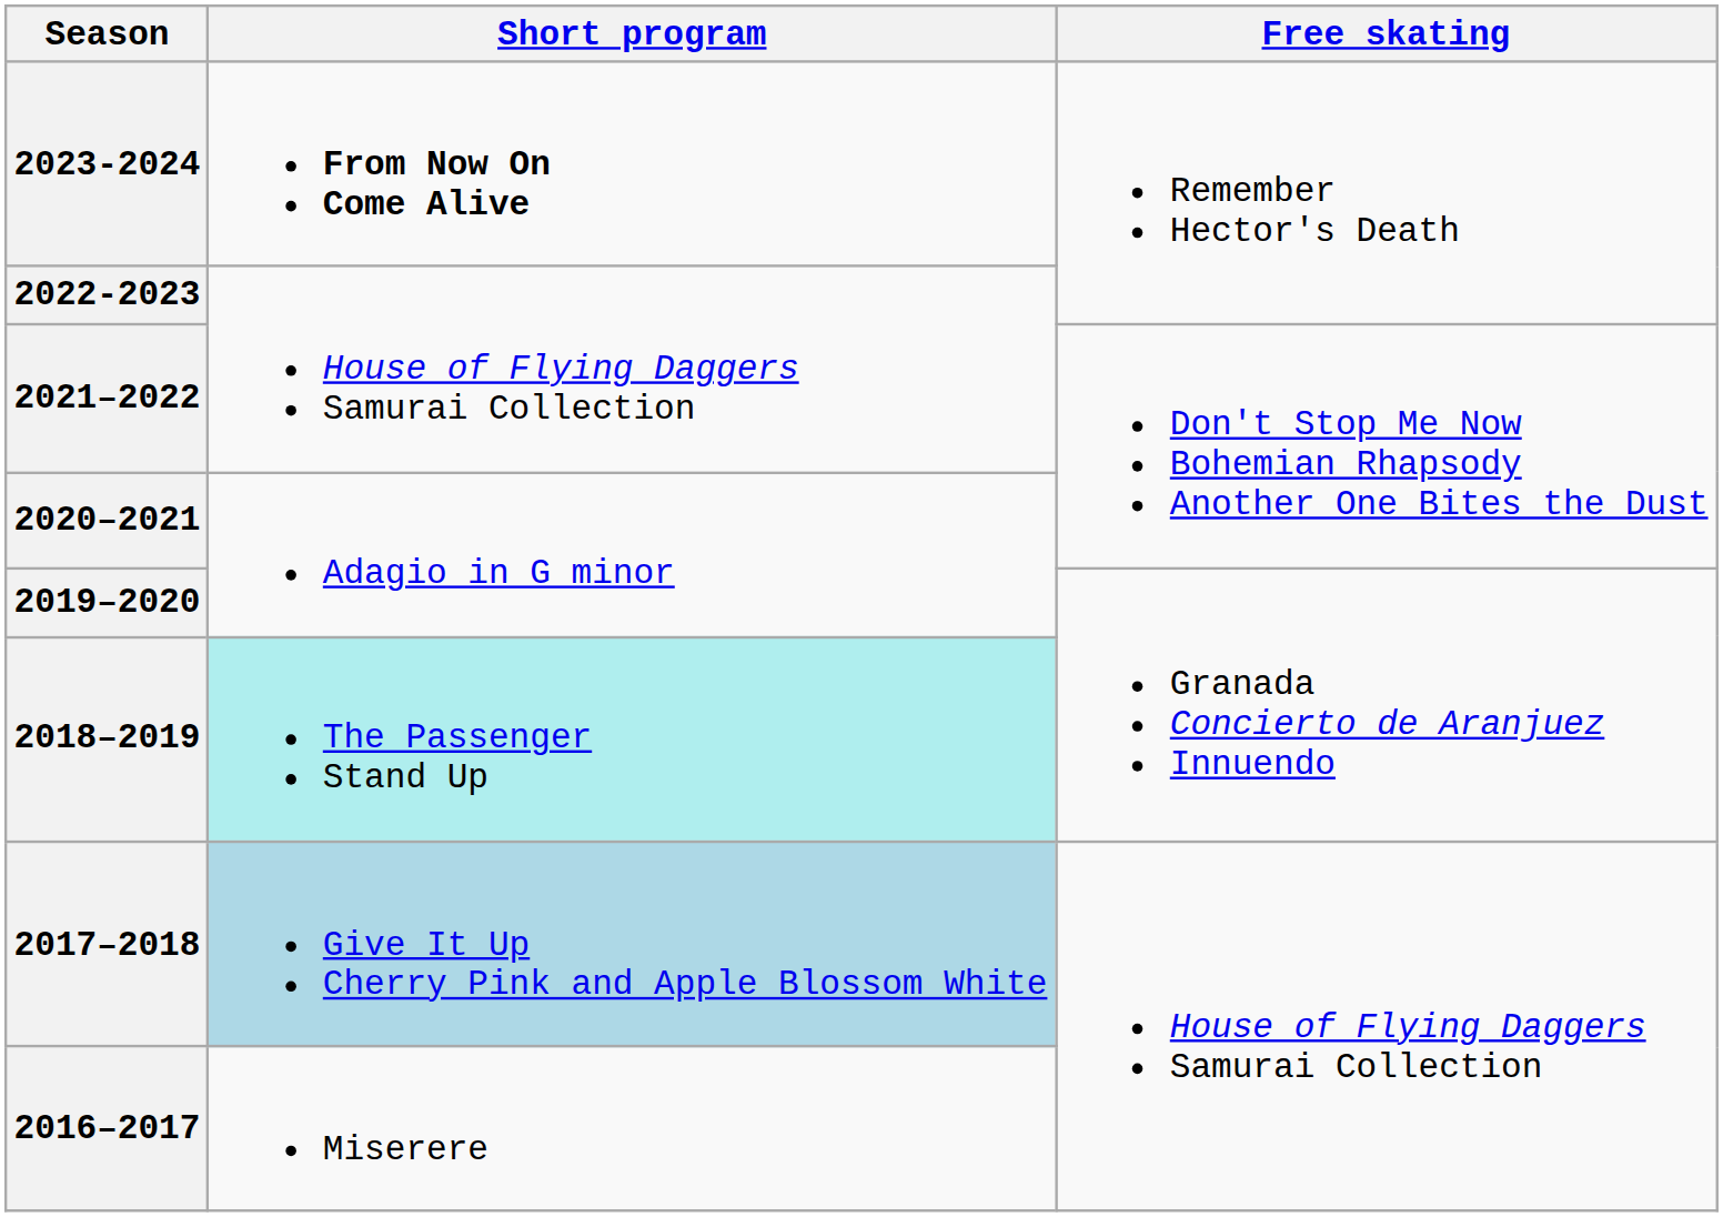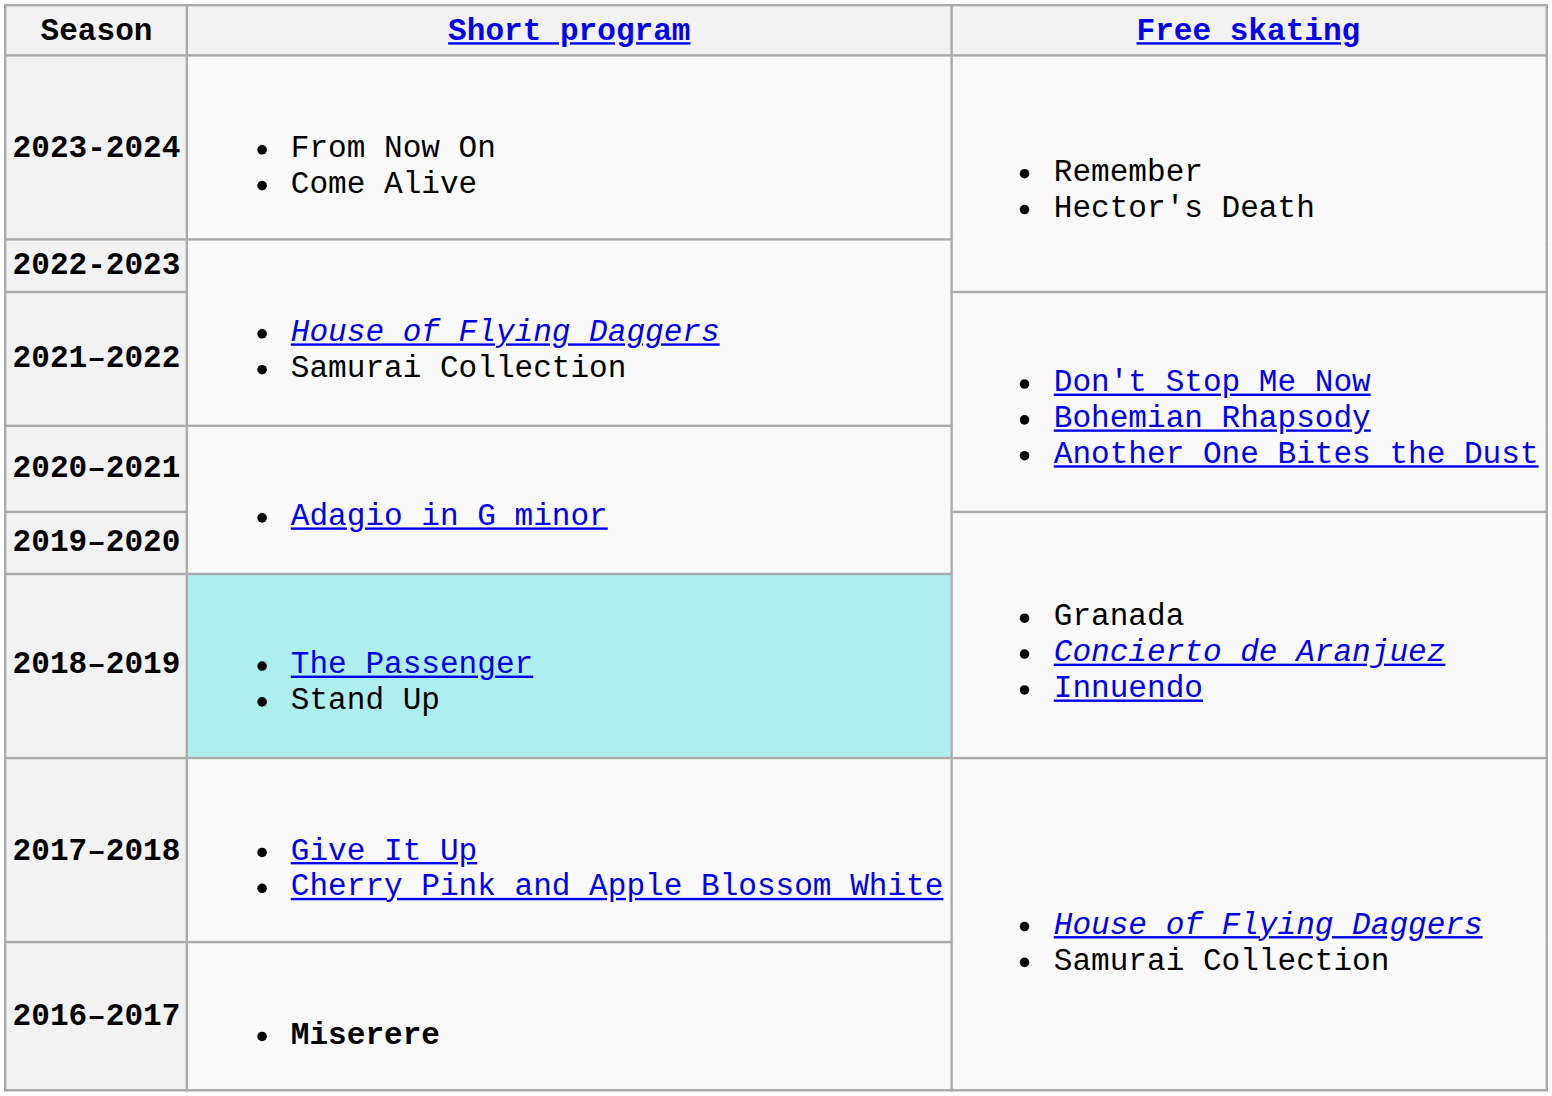2023-2024 | Short program: bold -> normal
2017–2018 | Short program: lightblue background -> no background
2016–2017 | Short program: normal -> bold
